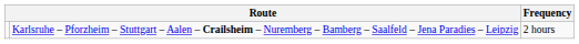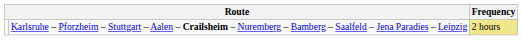row 2 | Frequency: no background -> khaki background
